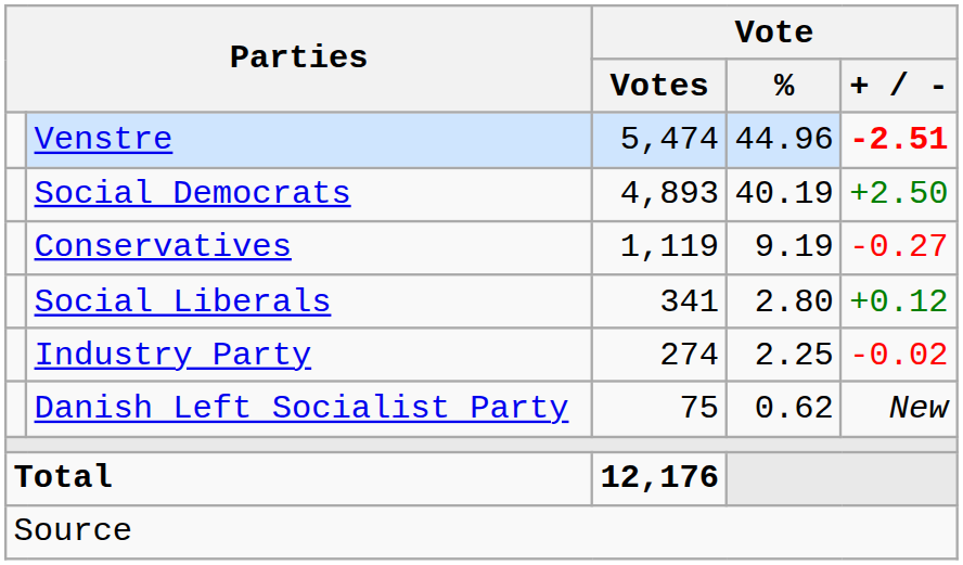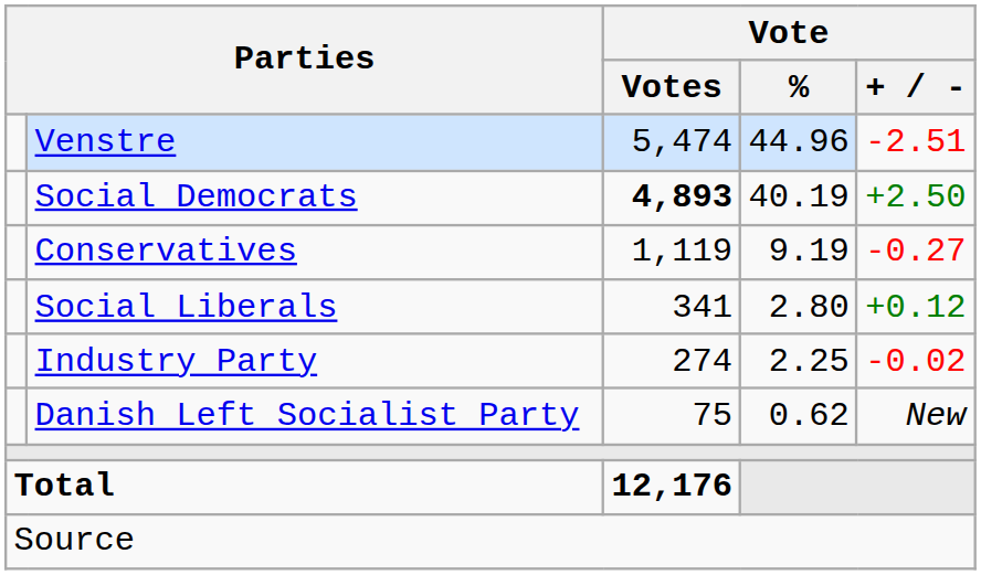Venstre | Vote / + / -: bold -> normal
Social Democrats | Vote / Votes: normal -> bold
